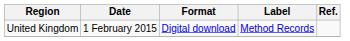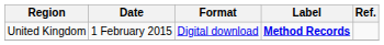United Kingdom | Label: normal -> bold
